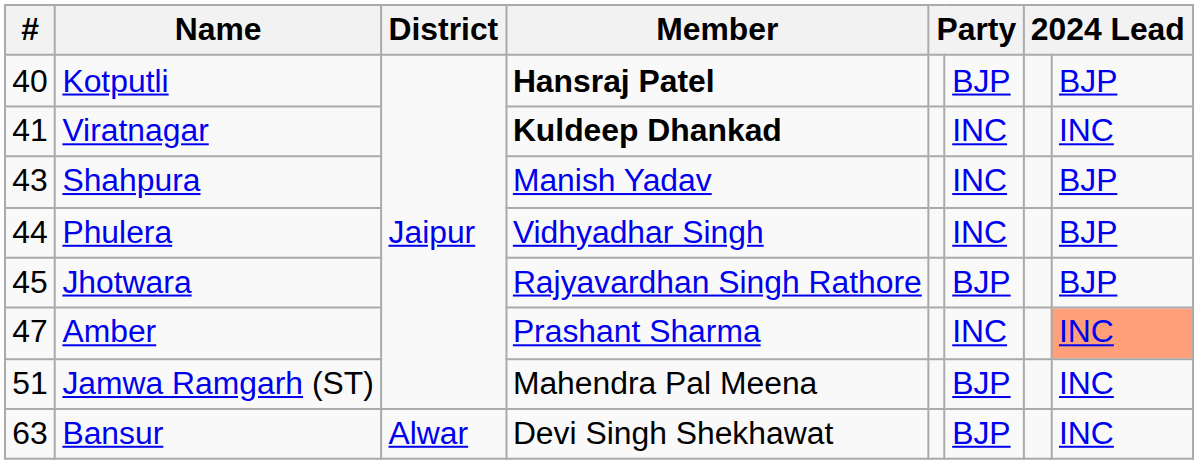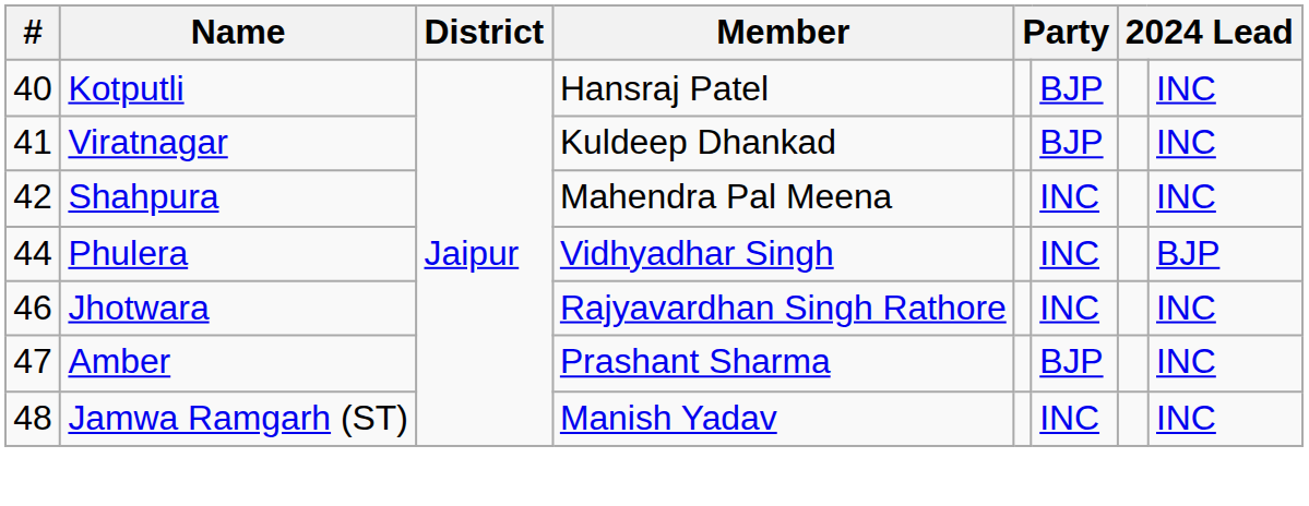Kotputli | Member: bold -> normal
Kotputli | column 8: BJP -> INC
Viratnagar | Member: bold -> normal
Viratnagar | column 6: INC -> BJP
Shahpura | #: 43 -> 42
Shahpura | Member: Manish Yadav -> Mahendra Pal Meena
Shahpura | column 8: BJP -> INC
Jhotwara | #: 45 -> 46
Jhotwara | column 6: BJP -> INC
Jhotwara | column 8: BJP -> INC
Amber | column 6: INC -> BJP
Amber | column 8: lightsalmon background -> no background
Jamwa Ramgarh (ST) | #: 51 -> 48
Jamwa Ramgarh (ST) | Member: Mahendra Pal Meena -> Manish Yadav
Jamwa Ramgarh (ST) | column 6: BJP -> INC
- row: 63 | Bansur | Alwar | Devi Singh Shekhawat | BJP | INC
